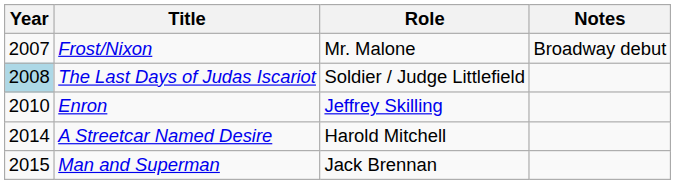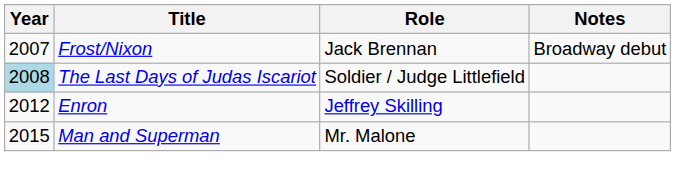Frost/Nixon | Role: Mr. Malone -> Jack Brennan
Enron | Year: 2010 -> 2012
- row: 2014 | A Streetcar Named Desire | Harold Mitchell
Man and Superman | Role: Jack Brennan -> Mr. Malone
